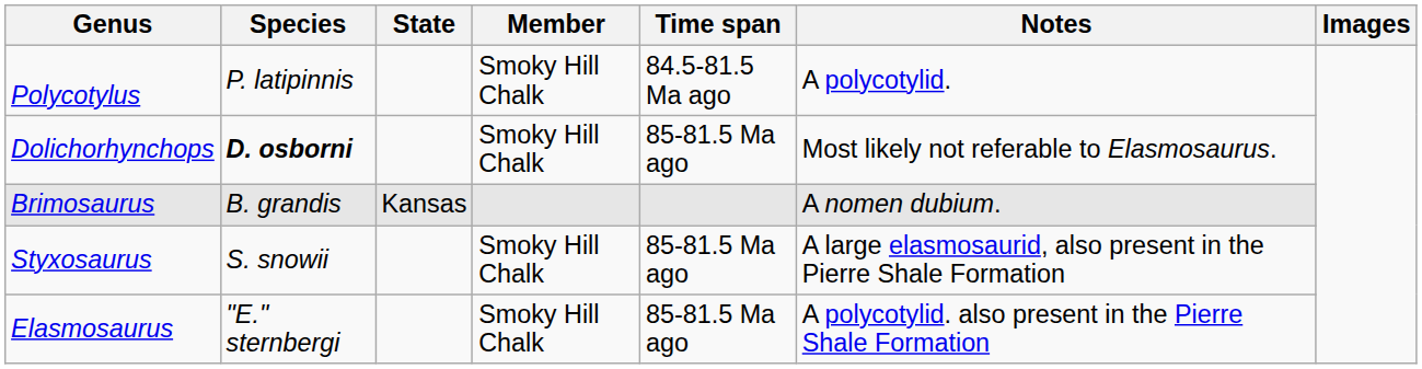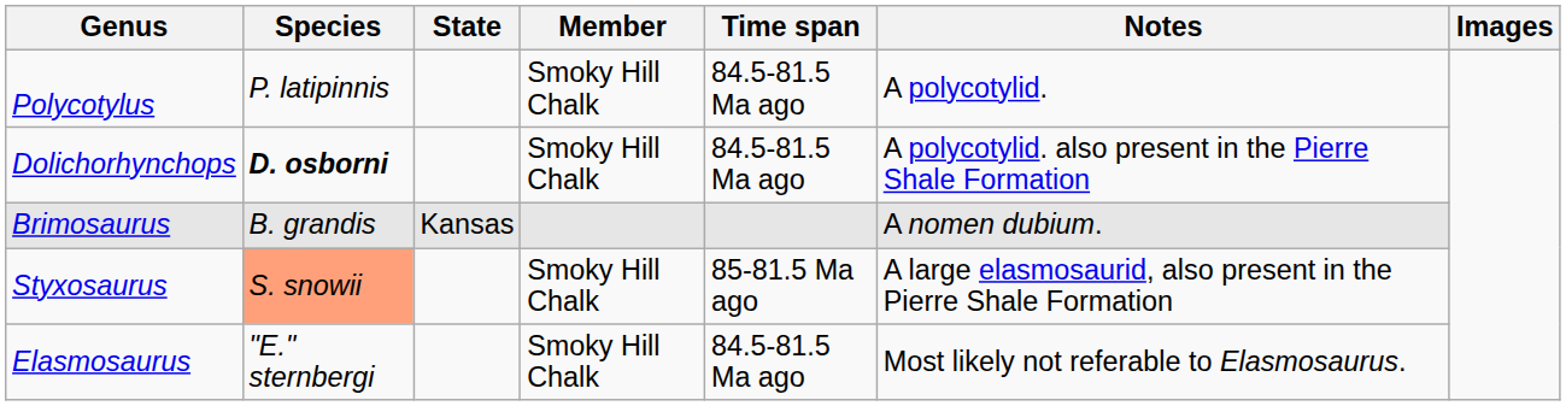Dolichorhynchops | Time span: 85-81.5 Ma ago -> 84.5-81.5 Ma ago
Dolichorhynchops | Notes: Most likely not referable to Elasmosaurus. -> A polycotylid. also present in the Pierre Shale Formation
Styxosaurus | Species: no background -> lightsalmon background
Elasmosaurus | Time span: 85-81.5 Ma ago -> 84.5-81.5 Ma ago
Elasmosaurus | Notes: A polycotylid. also present in the Pierre Shale Formation -> Most likely not referable to Elasmosaurus.
